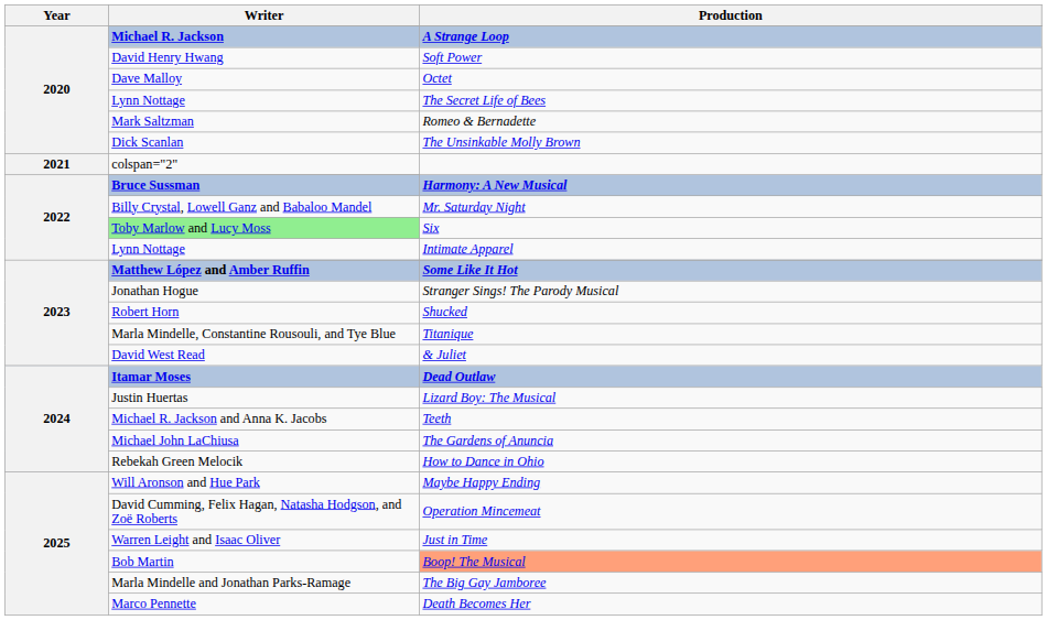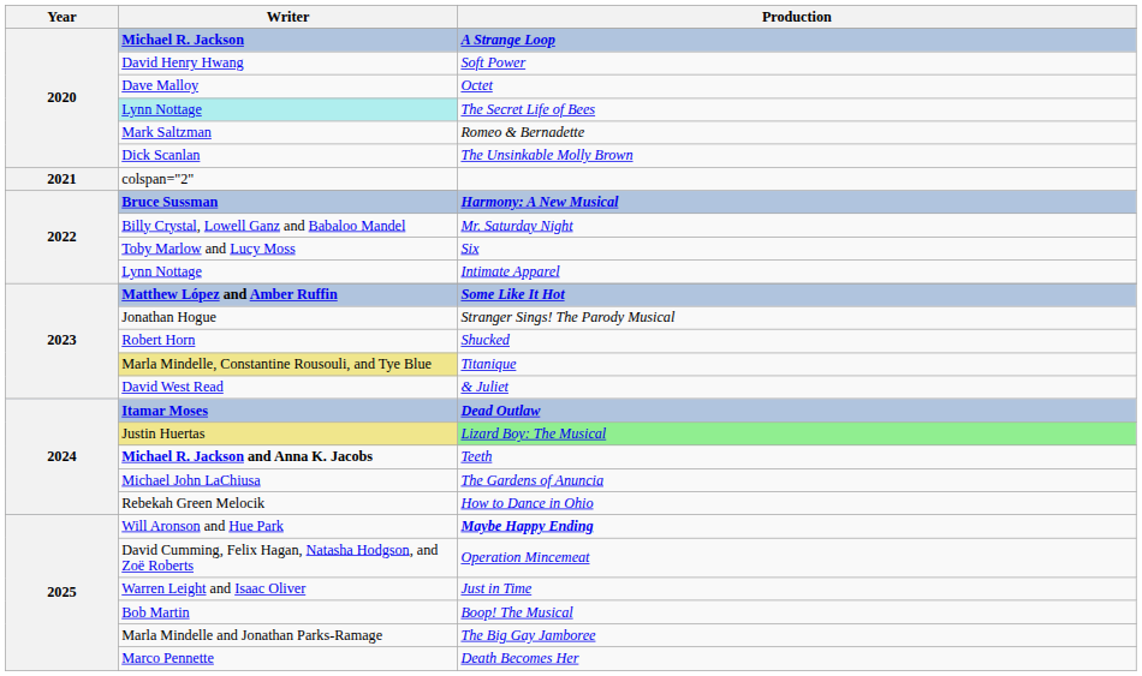The Secret Life of Bees | Writer: no background -> paleturquoise background
Six | Writer: lightgreen background -> no background
Titanique | Writer: no background -> khaki background
Lizard Boy: The Musical | Writer: no background -> khaki background
Lizard Boy: The Musical | Production: no background -> lightgreen background
Teeth | Writer: normal -> bold
Maybe Happy Ending | Production: normal -> bold
Boop! The Musical | Production: lightsalmon background -> no background
